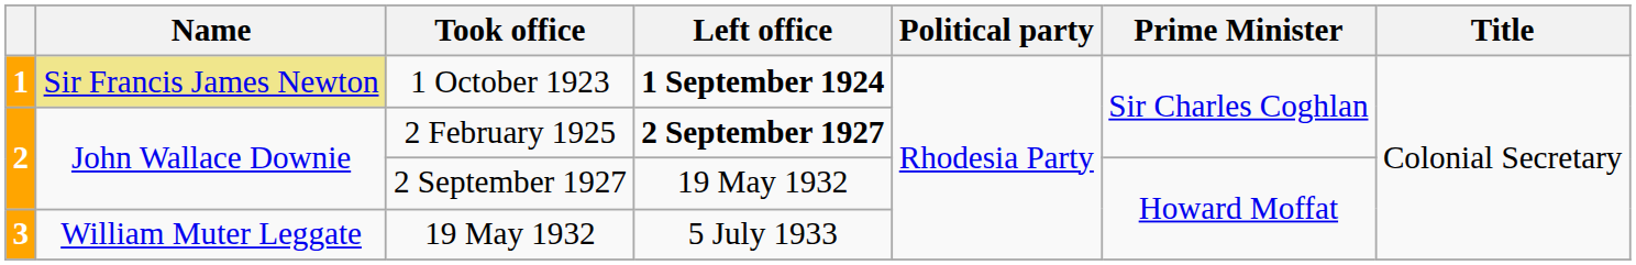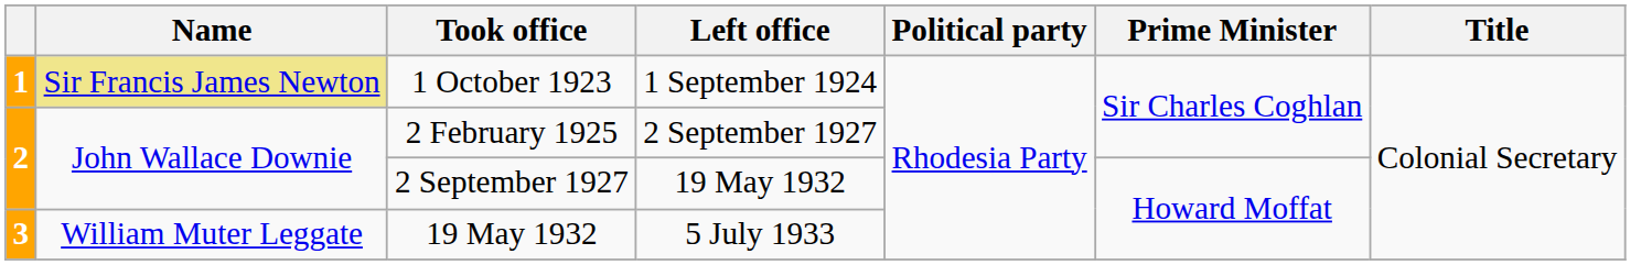1 October 1923 | Left office: bold -> normal
2 February 1925 | Left office: bold -> normal
